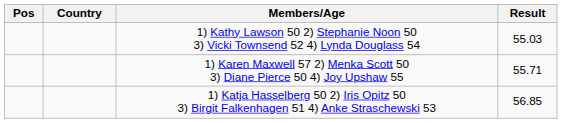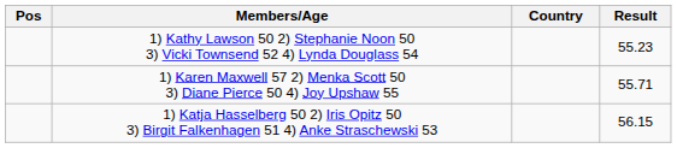columns swapped: Country <-> Members/Age
row 2 | Result: 55.03 -> 55.23
row 4 | Result: 56.85 -> 56.15
